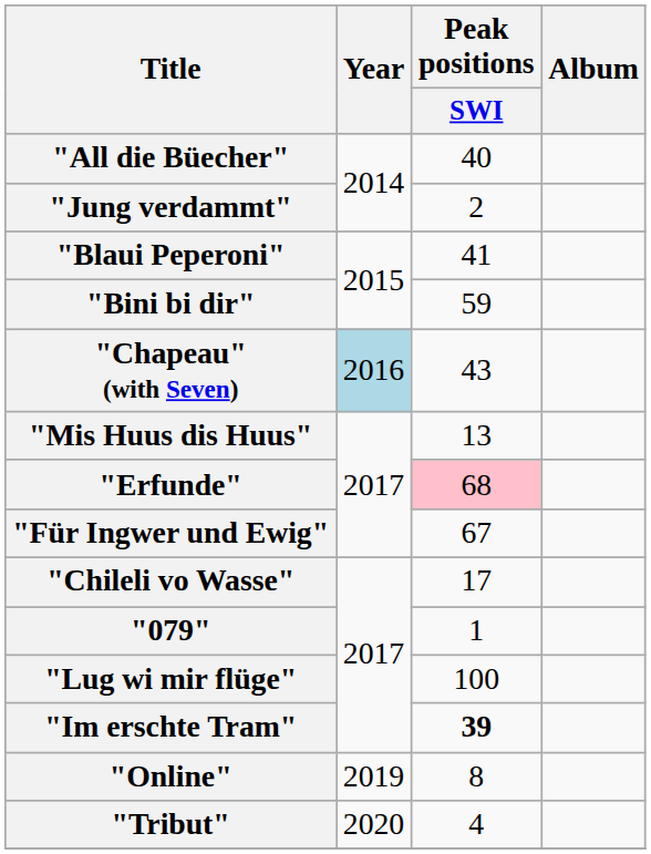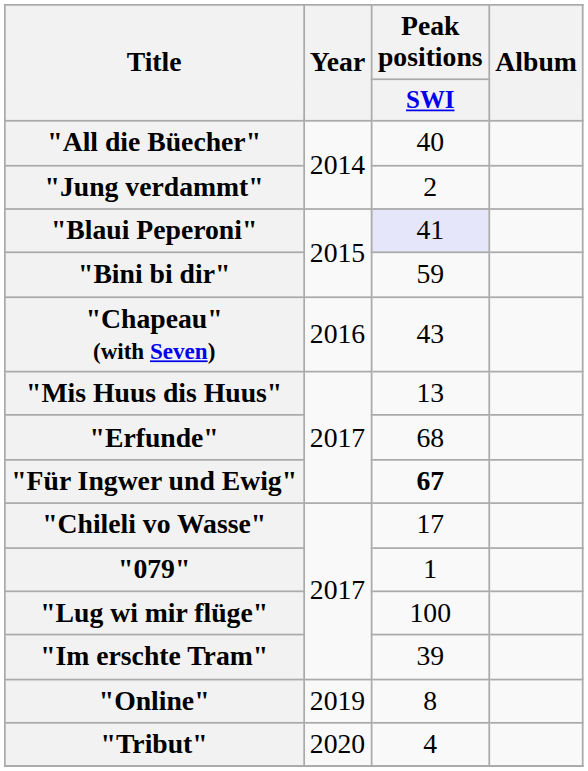"Blaui Peperoni" | Peak positions / SWI: no background -> lavender background
"Chapeau" (with Seven) | Year: lightblue background -> no background
"Erfunde" | Peak positions / SWI: pink background -> no background
"Für Ingwer und Ewig" | Peak positions / SWI: normal -> bold
"Im erschte Tram" | Peak positions / SWI: bold -> normal
